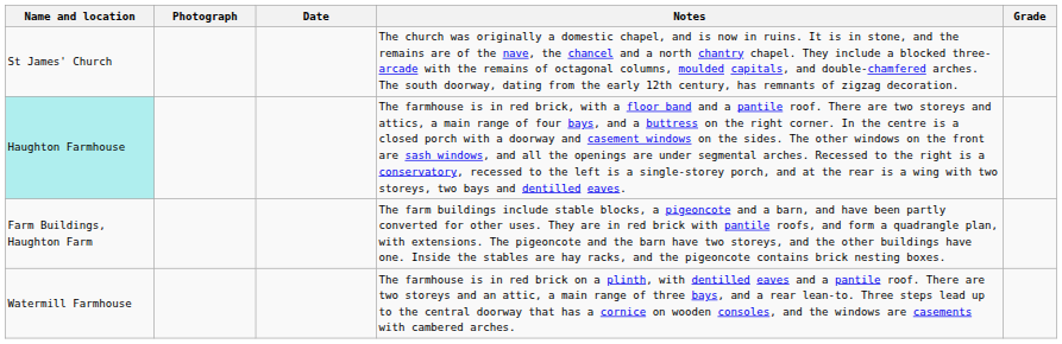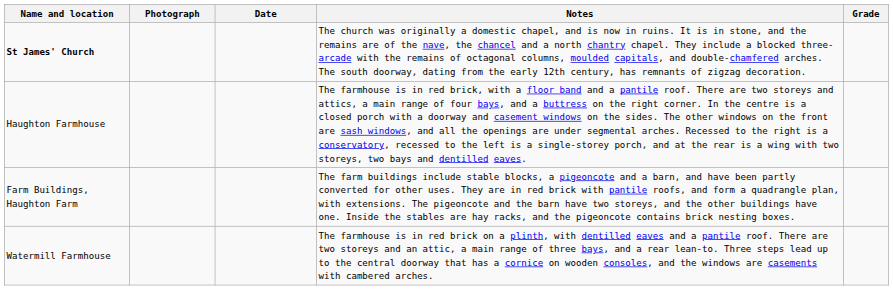St James' Church | Name and location: normal -> bold
Haughton Farmhouse | Name and location: paleturquoise background -> no background
